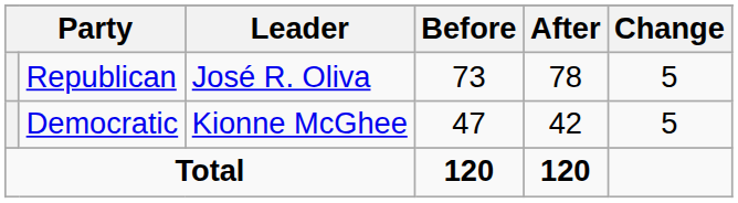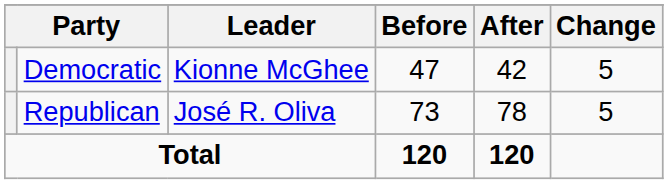rows swapped: Republican <-> Democratic
